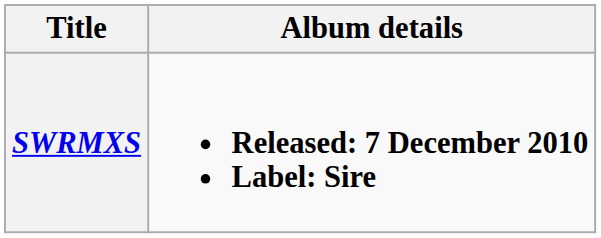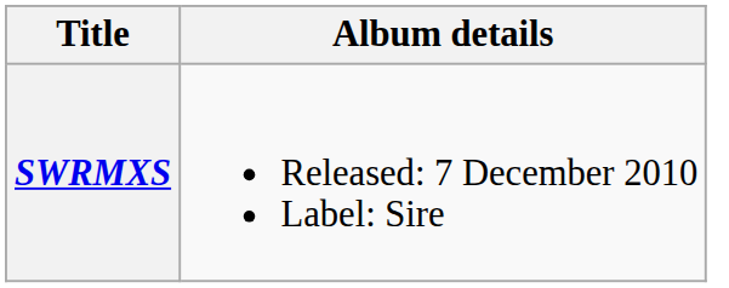SWRMXS | Album details: bold -> normal
